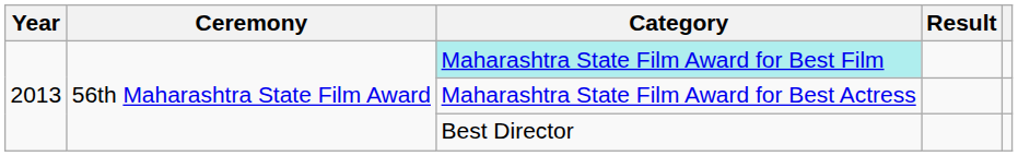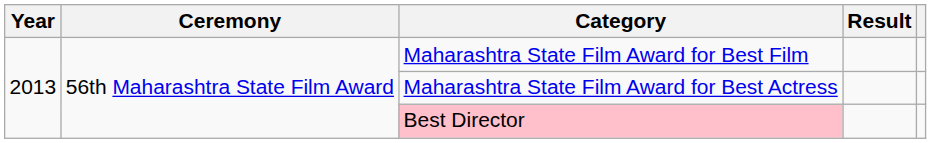Maharashtra State Film Award for Best Film | Category: paleturquoise background -> no background
Best Director | Category: no background -> pink background
